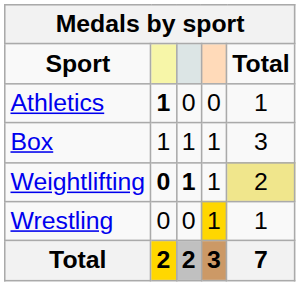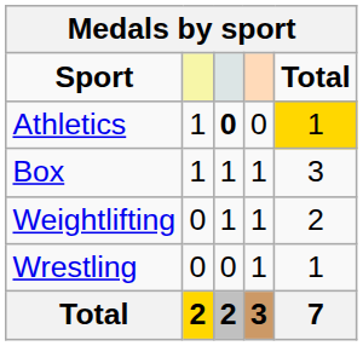Athletics | column 2: bold -> normal
Athletics | column 3: normal -> bold
Athletics | Total: no background -> gold background
Weightlifting | column 2: bold -> normal
Weightlifting | column 3: bold -> normal
Weightlifting | Total: khaki background -> no background
Wrestling | column 4: gold background -> no background
